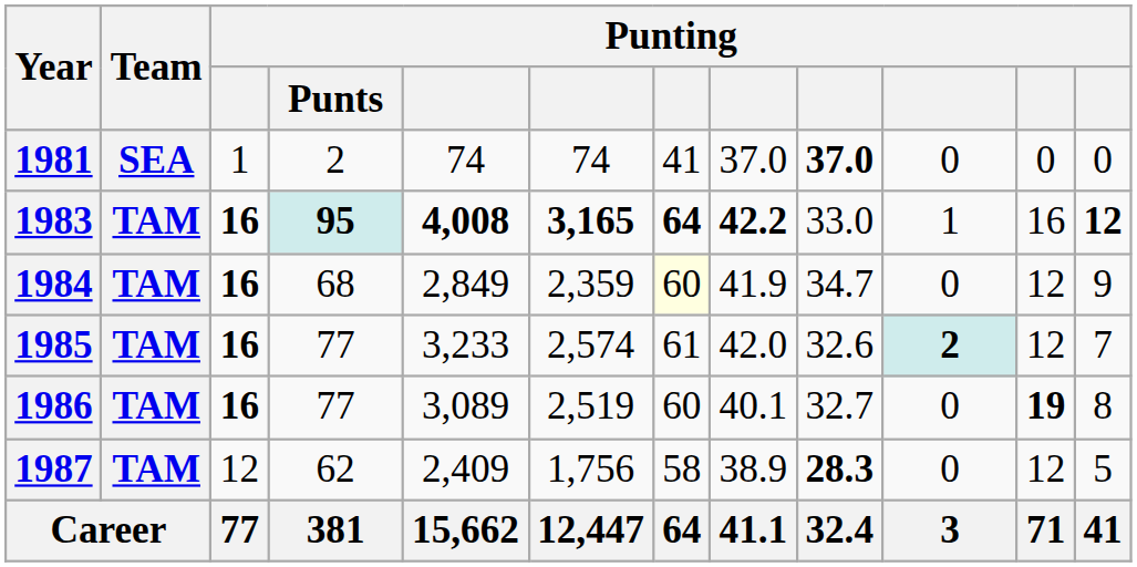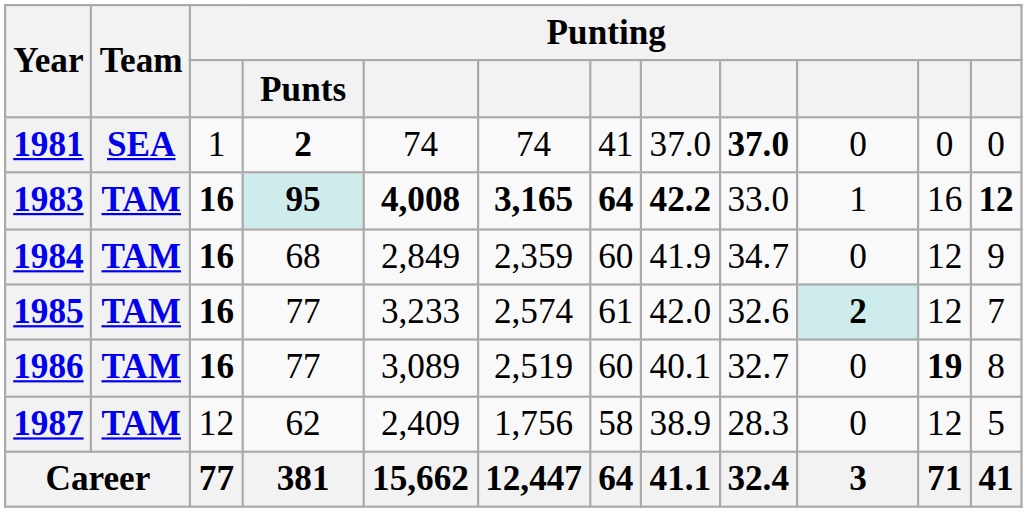1981 | Punting / Punts: normal -> bold
1984 | column 7: lightyellow background -> no background
1987 | column 9: bold -> normal
